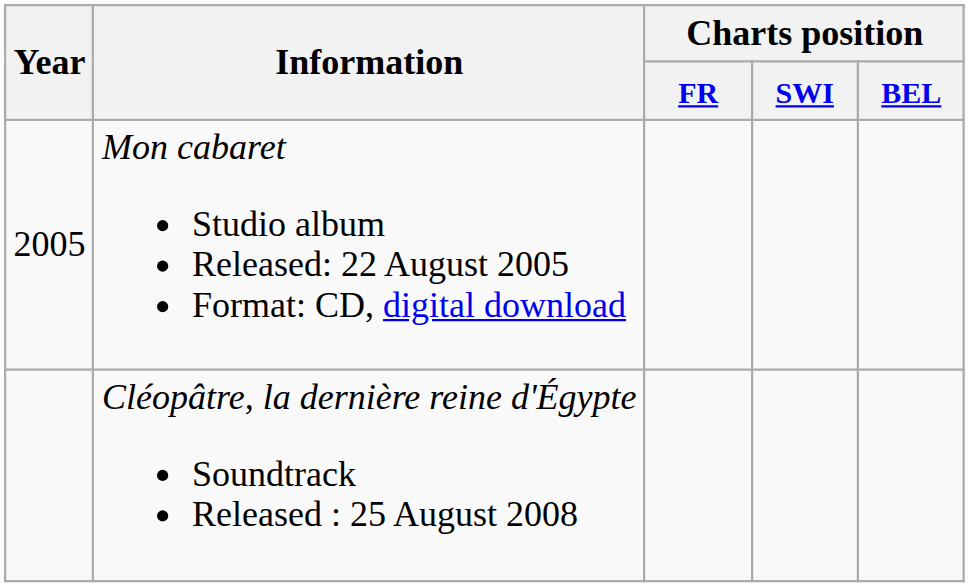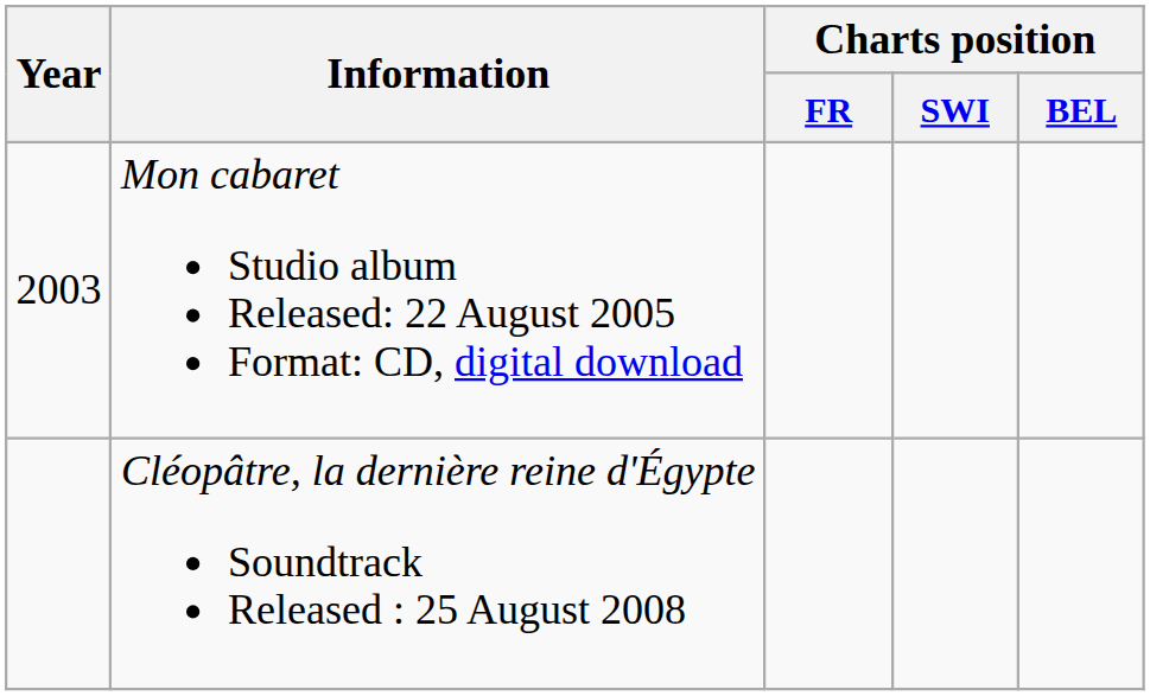row 3 | Year: 2005 -> 2003
